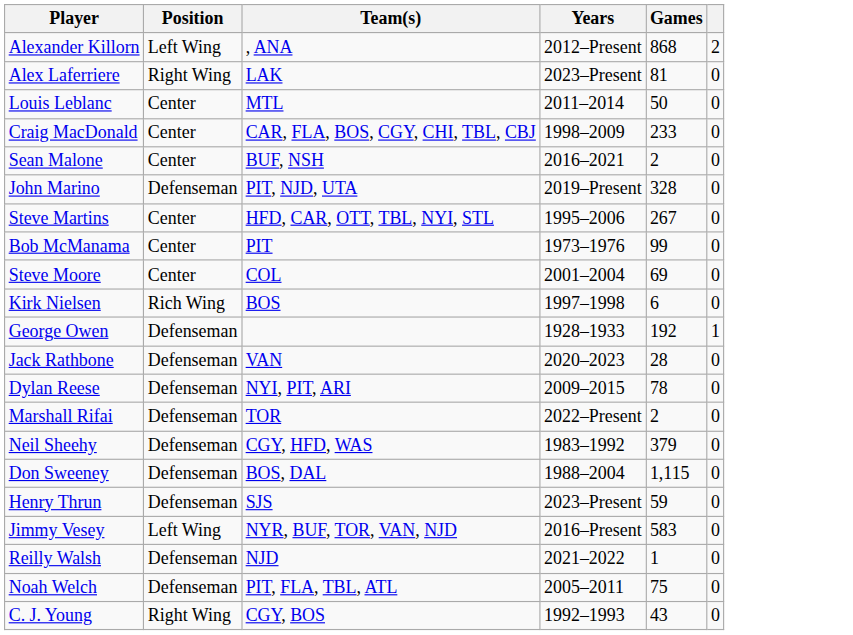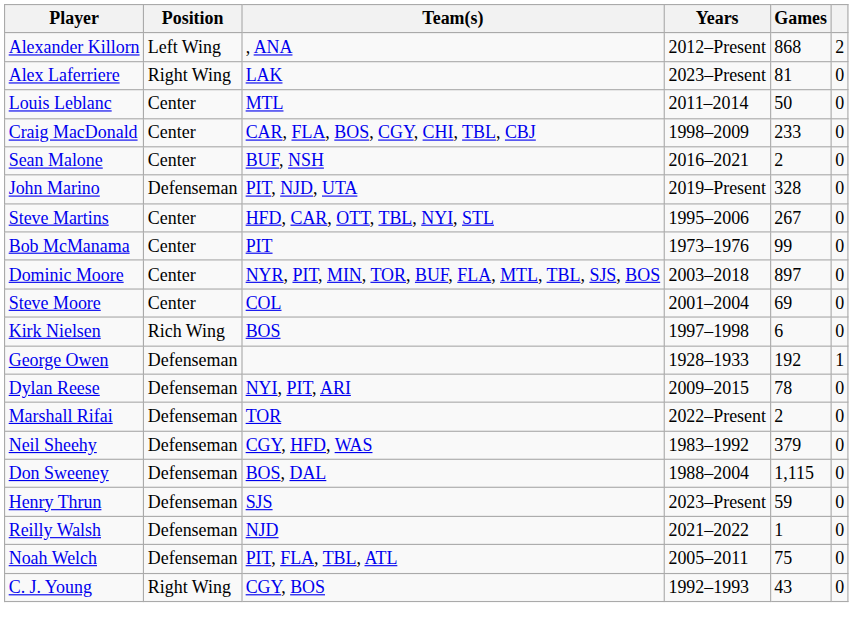+ row: Dominic Moore | Center | NYR, PIT, MIN, TOR, BUF, FLA, MTL, TBL, SJS, BOS | 2003–2018 | 897 | 0
- row: Jack Rathbone | Defenseman | VAN | 2020–2023 | 28 | 0
- row: Jimmy Vesey | Left Wing | NYR, BUF, TOR, VAN, NJD | 2016–Present | 583 | 0
